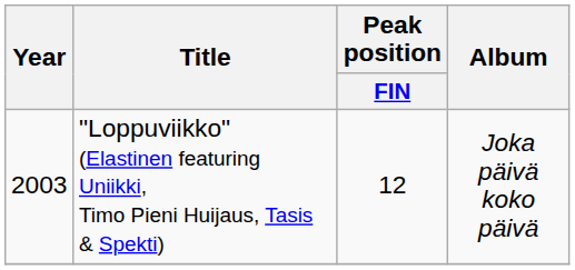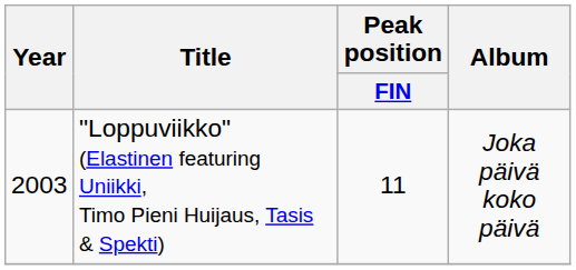row 3 | Peak position / FIN: 12 -> 11
